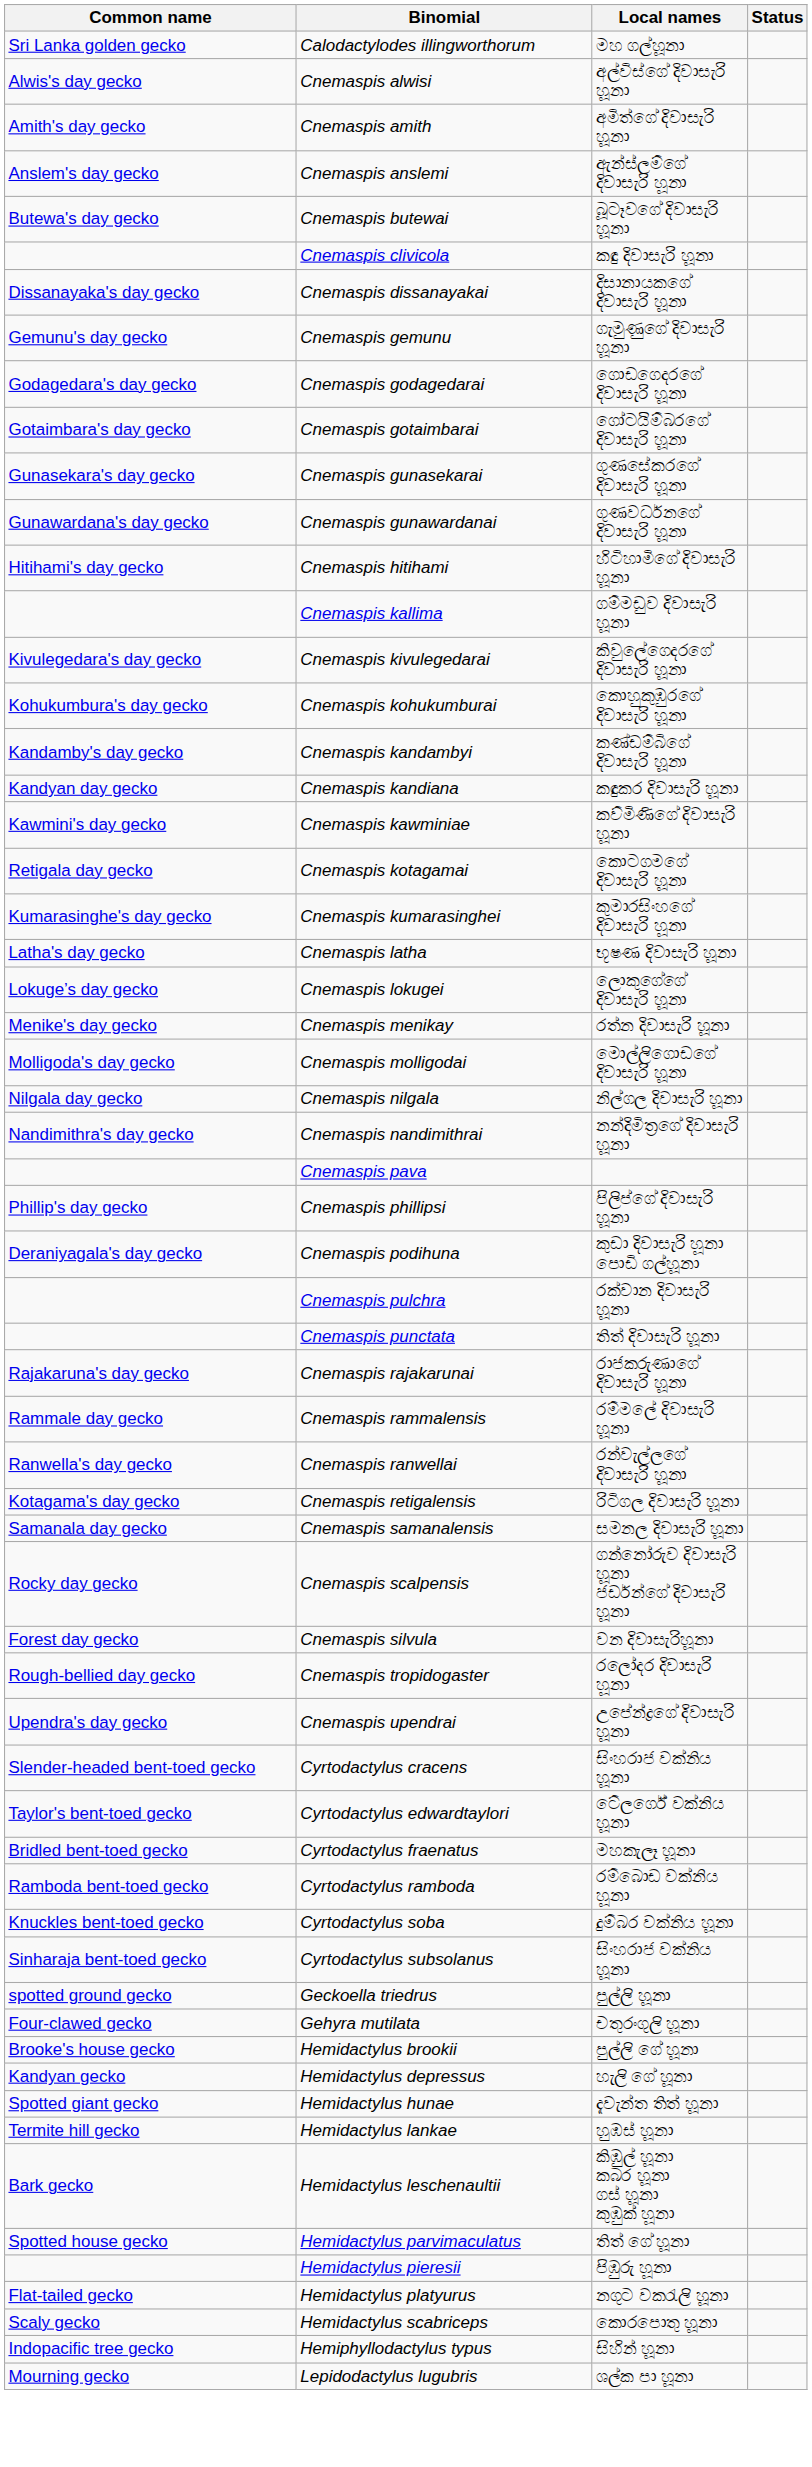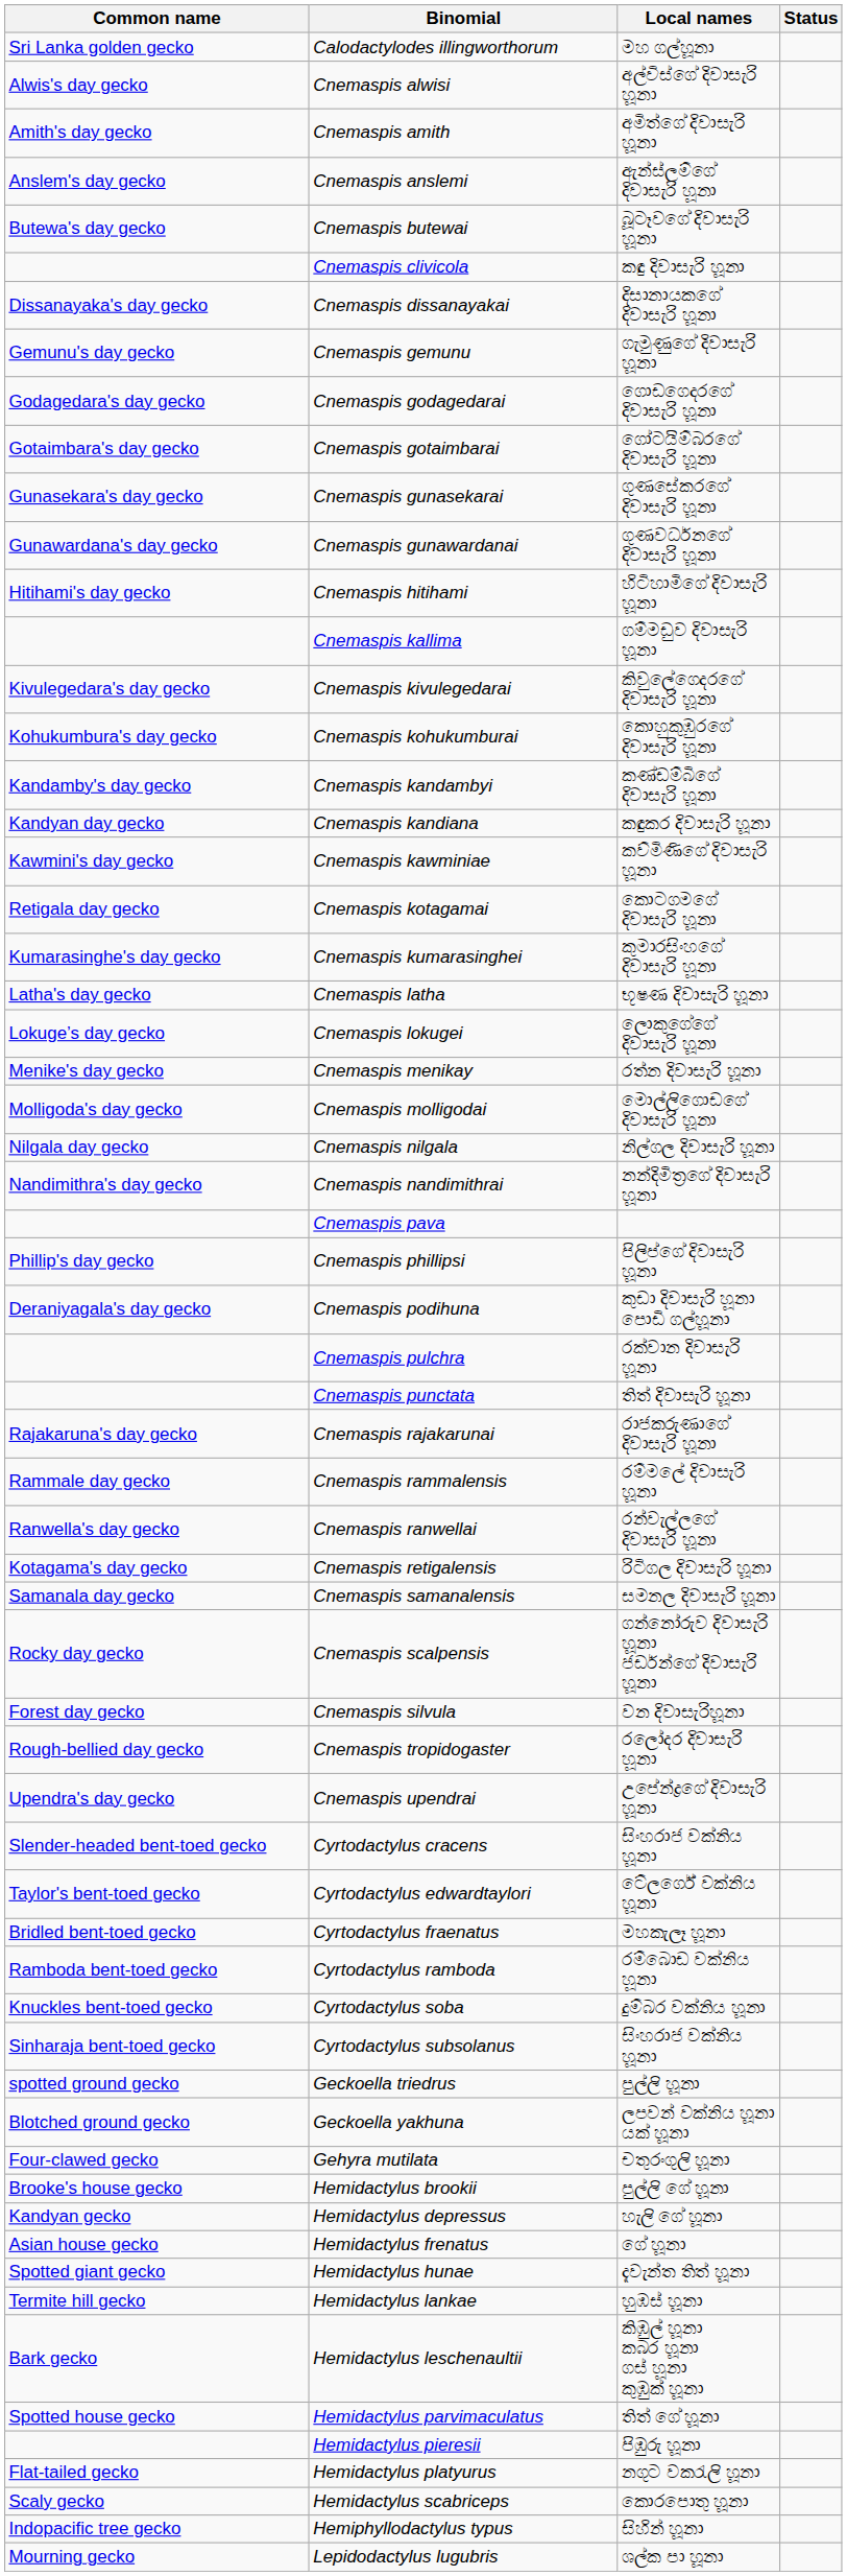+ row: Blotched ground gecko | Geckoella yakhuna | ලපවන් වක්නිය හූනා යක් හූනා
+ row: Asian house gecko | Hemidactylus frenatus | ගේ හූනා
